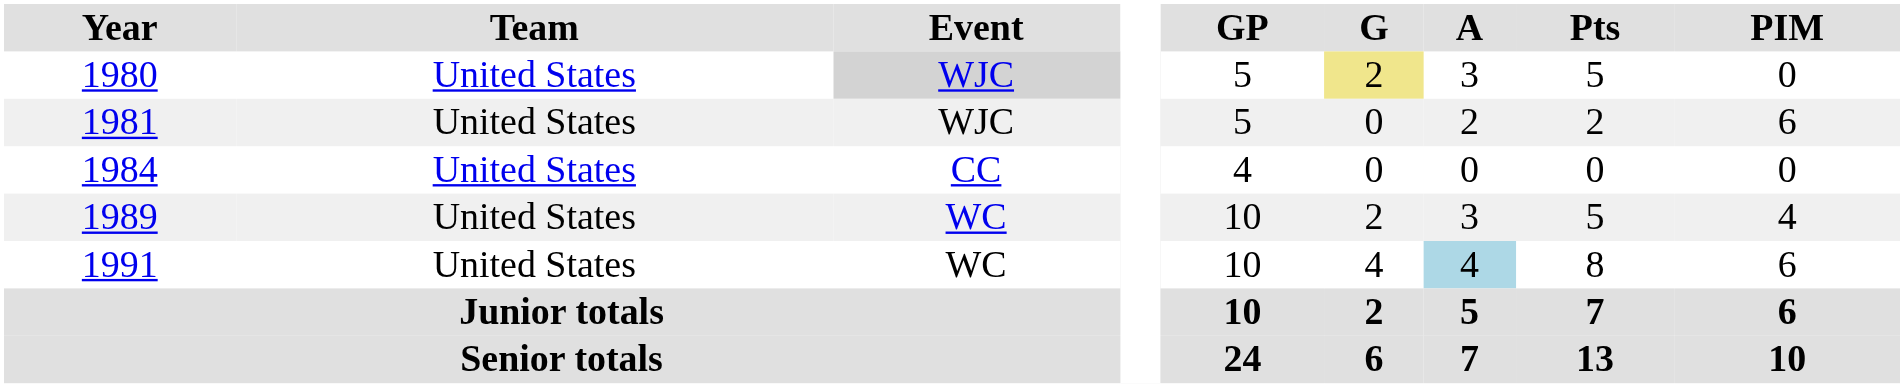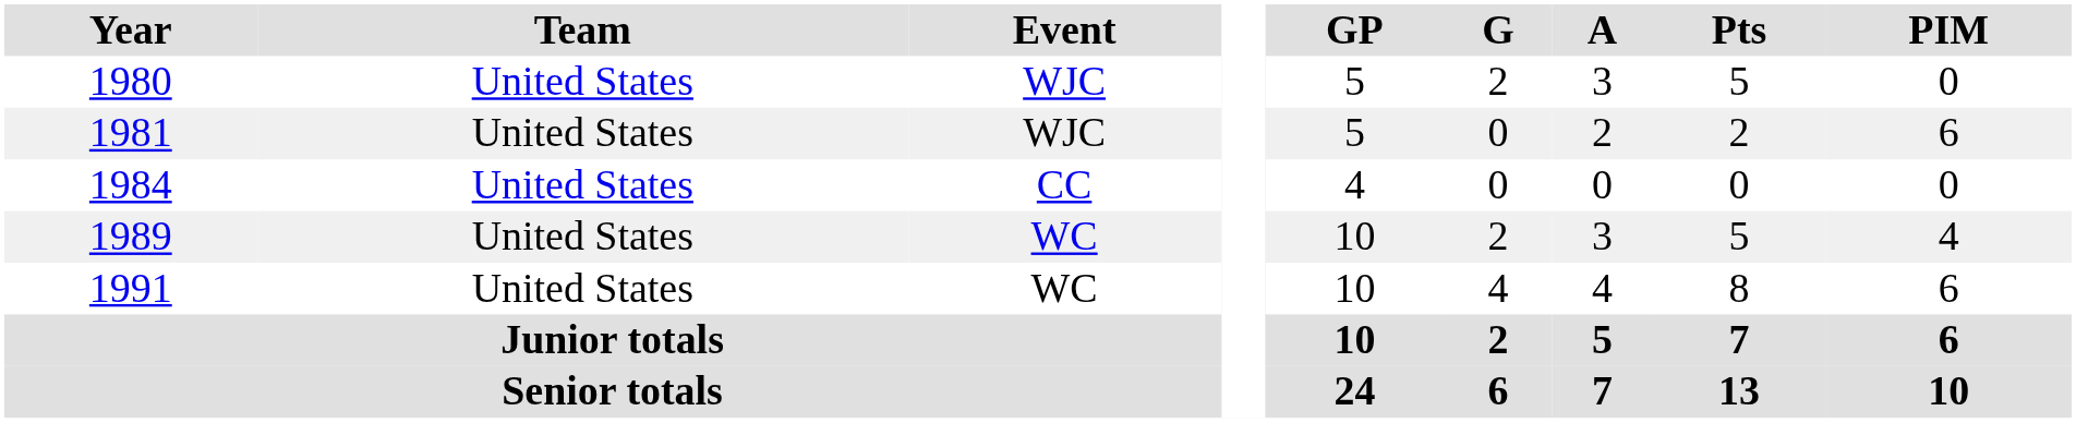1980 | Event: lightgrey background -> no background
1980 | G: khaki background -> no background
1991 | A: lightblue background -> no background
